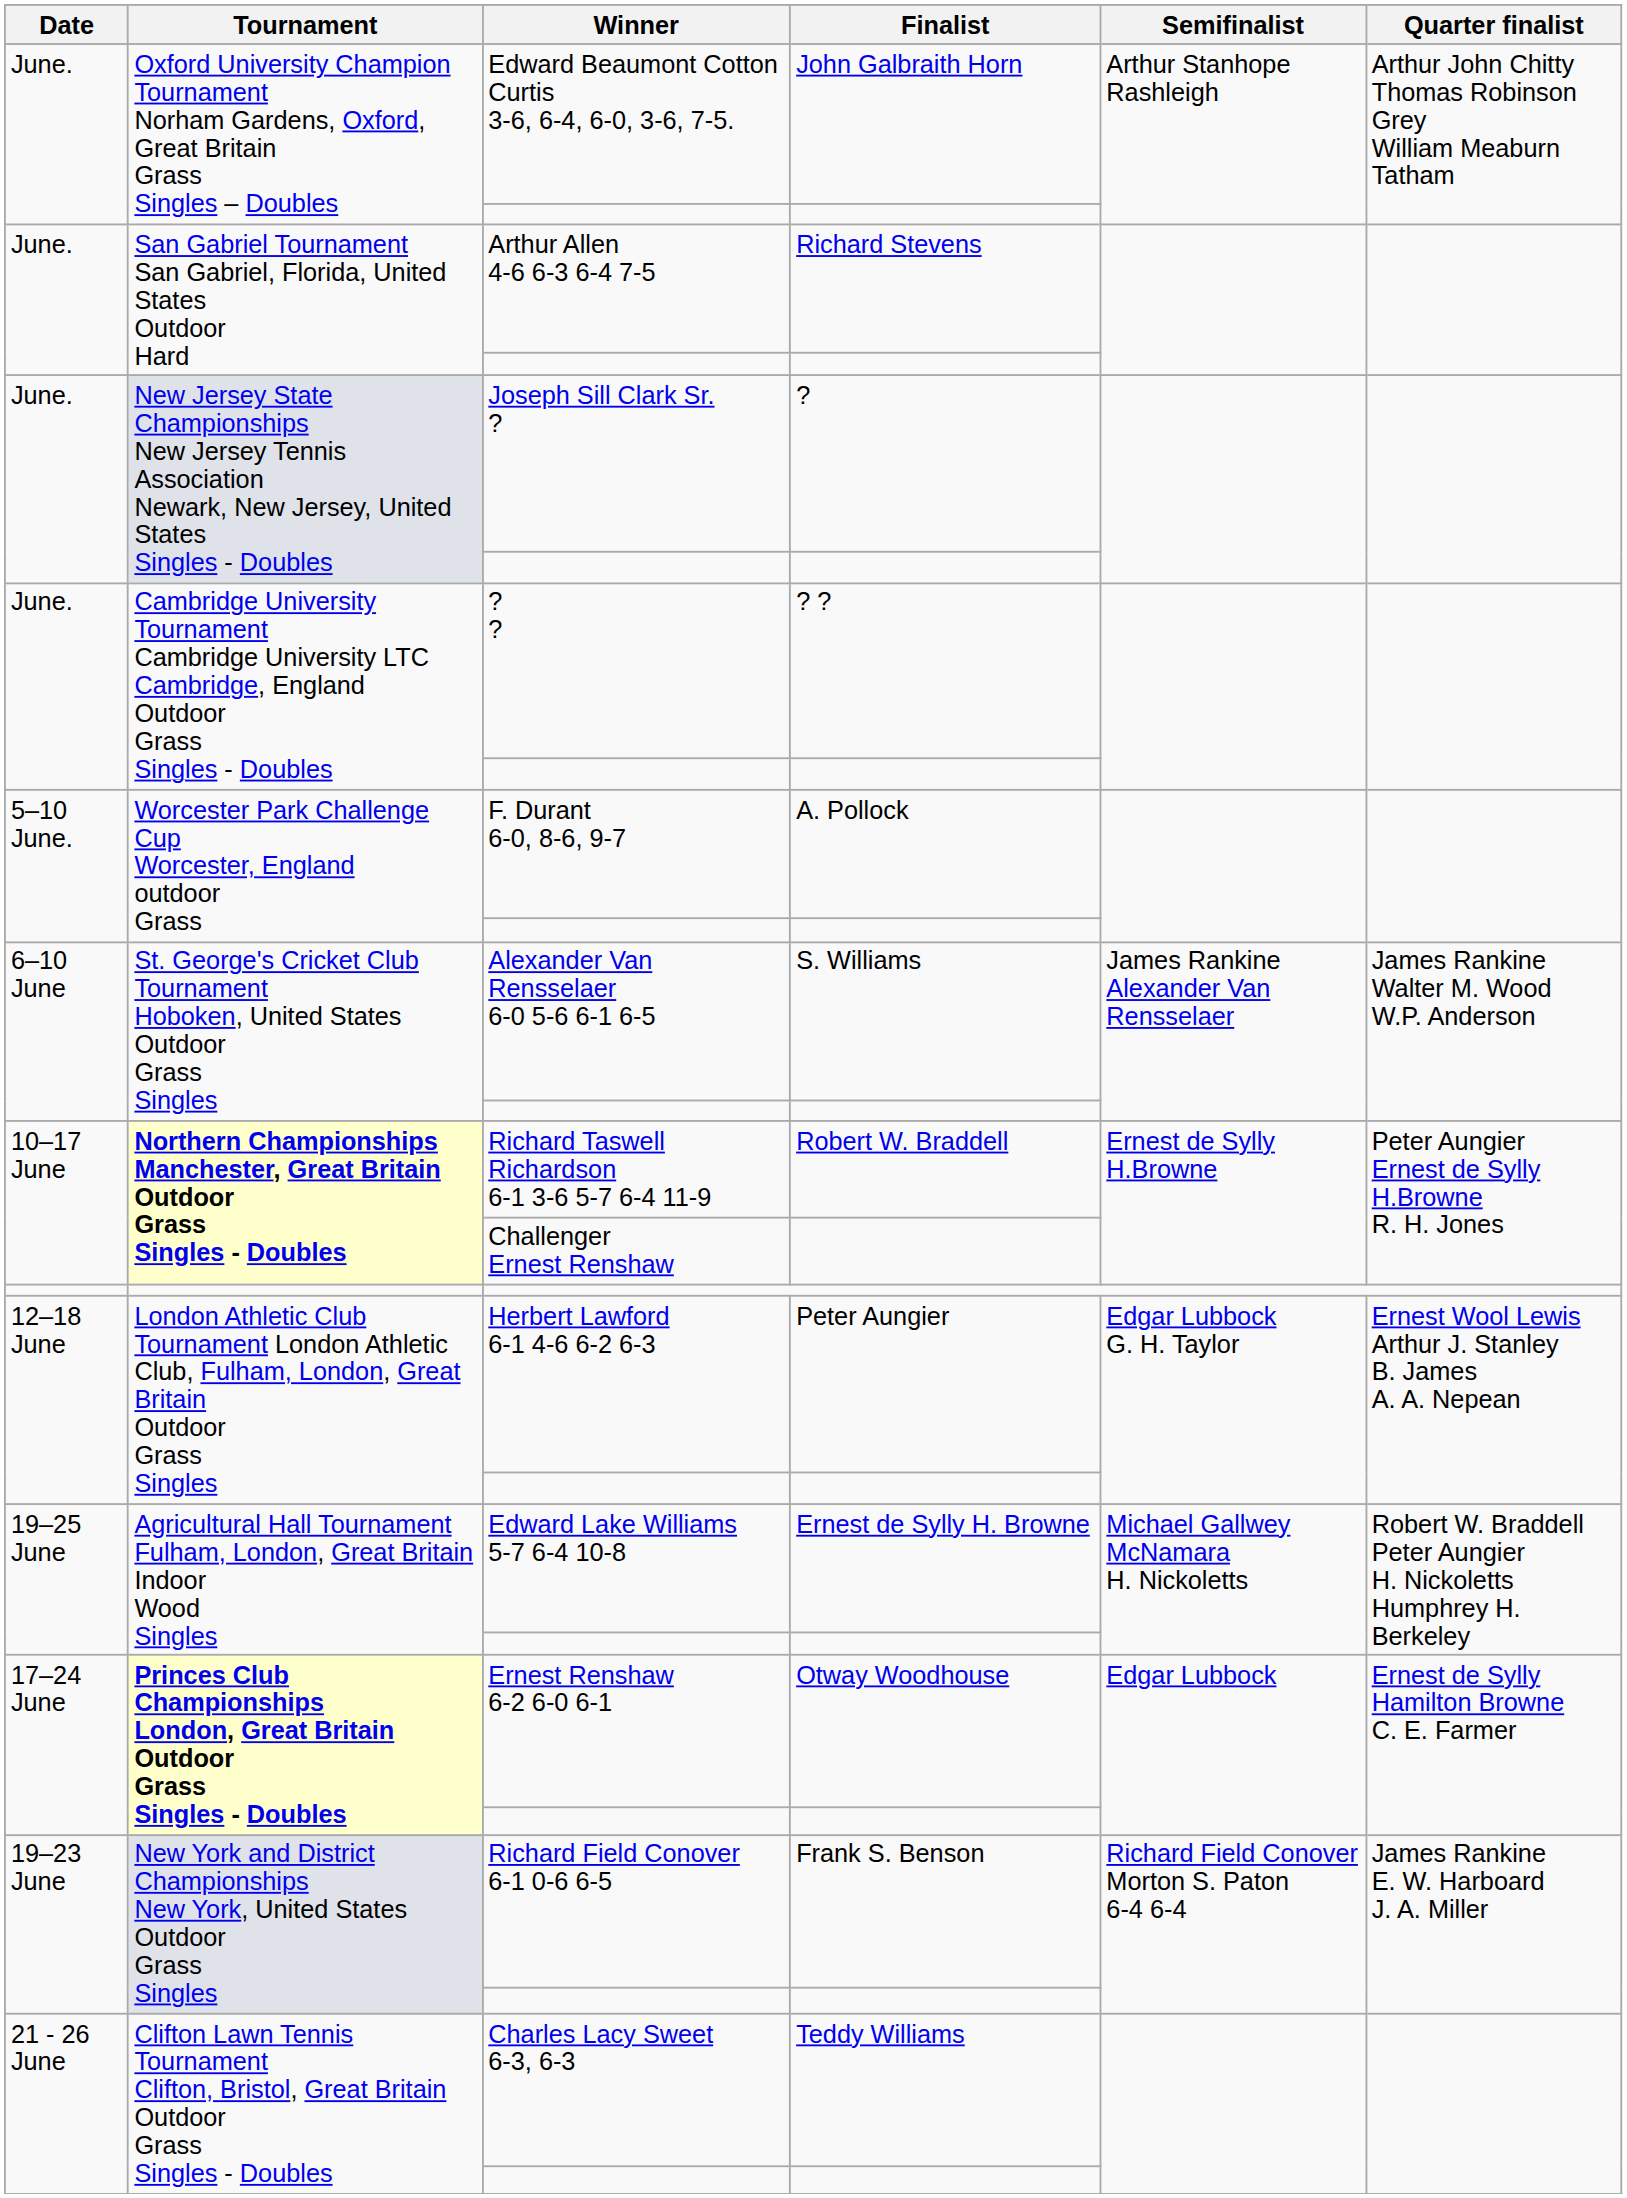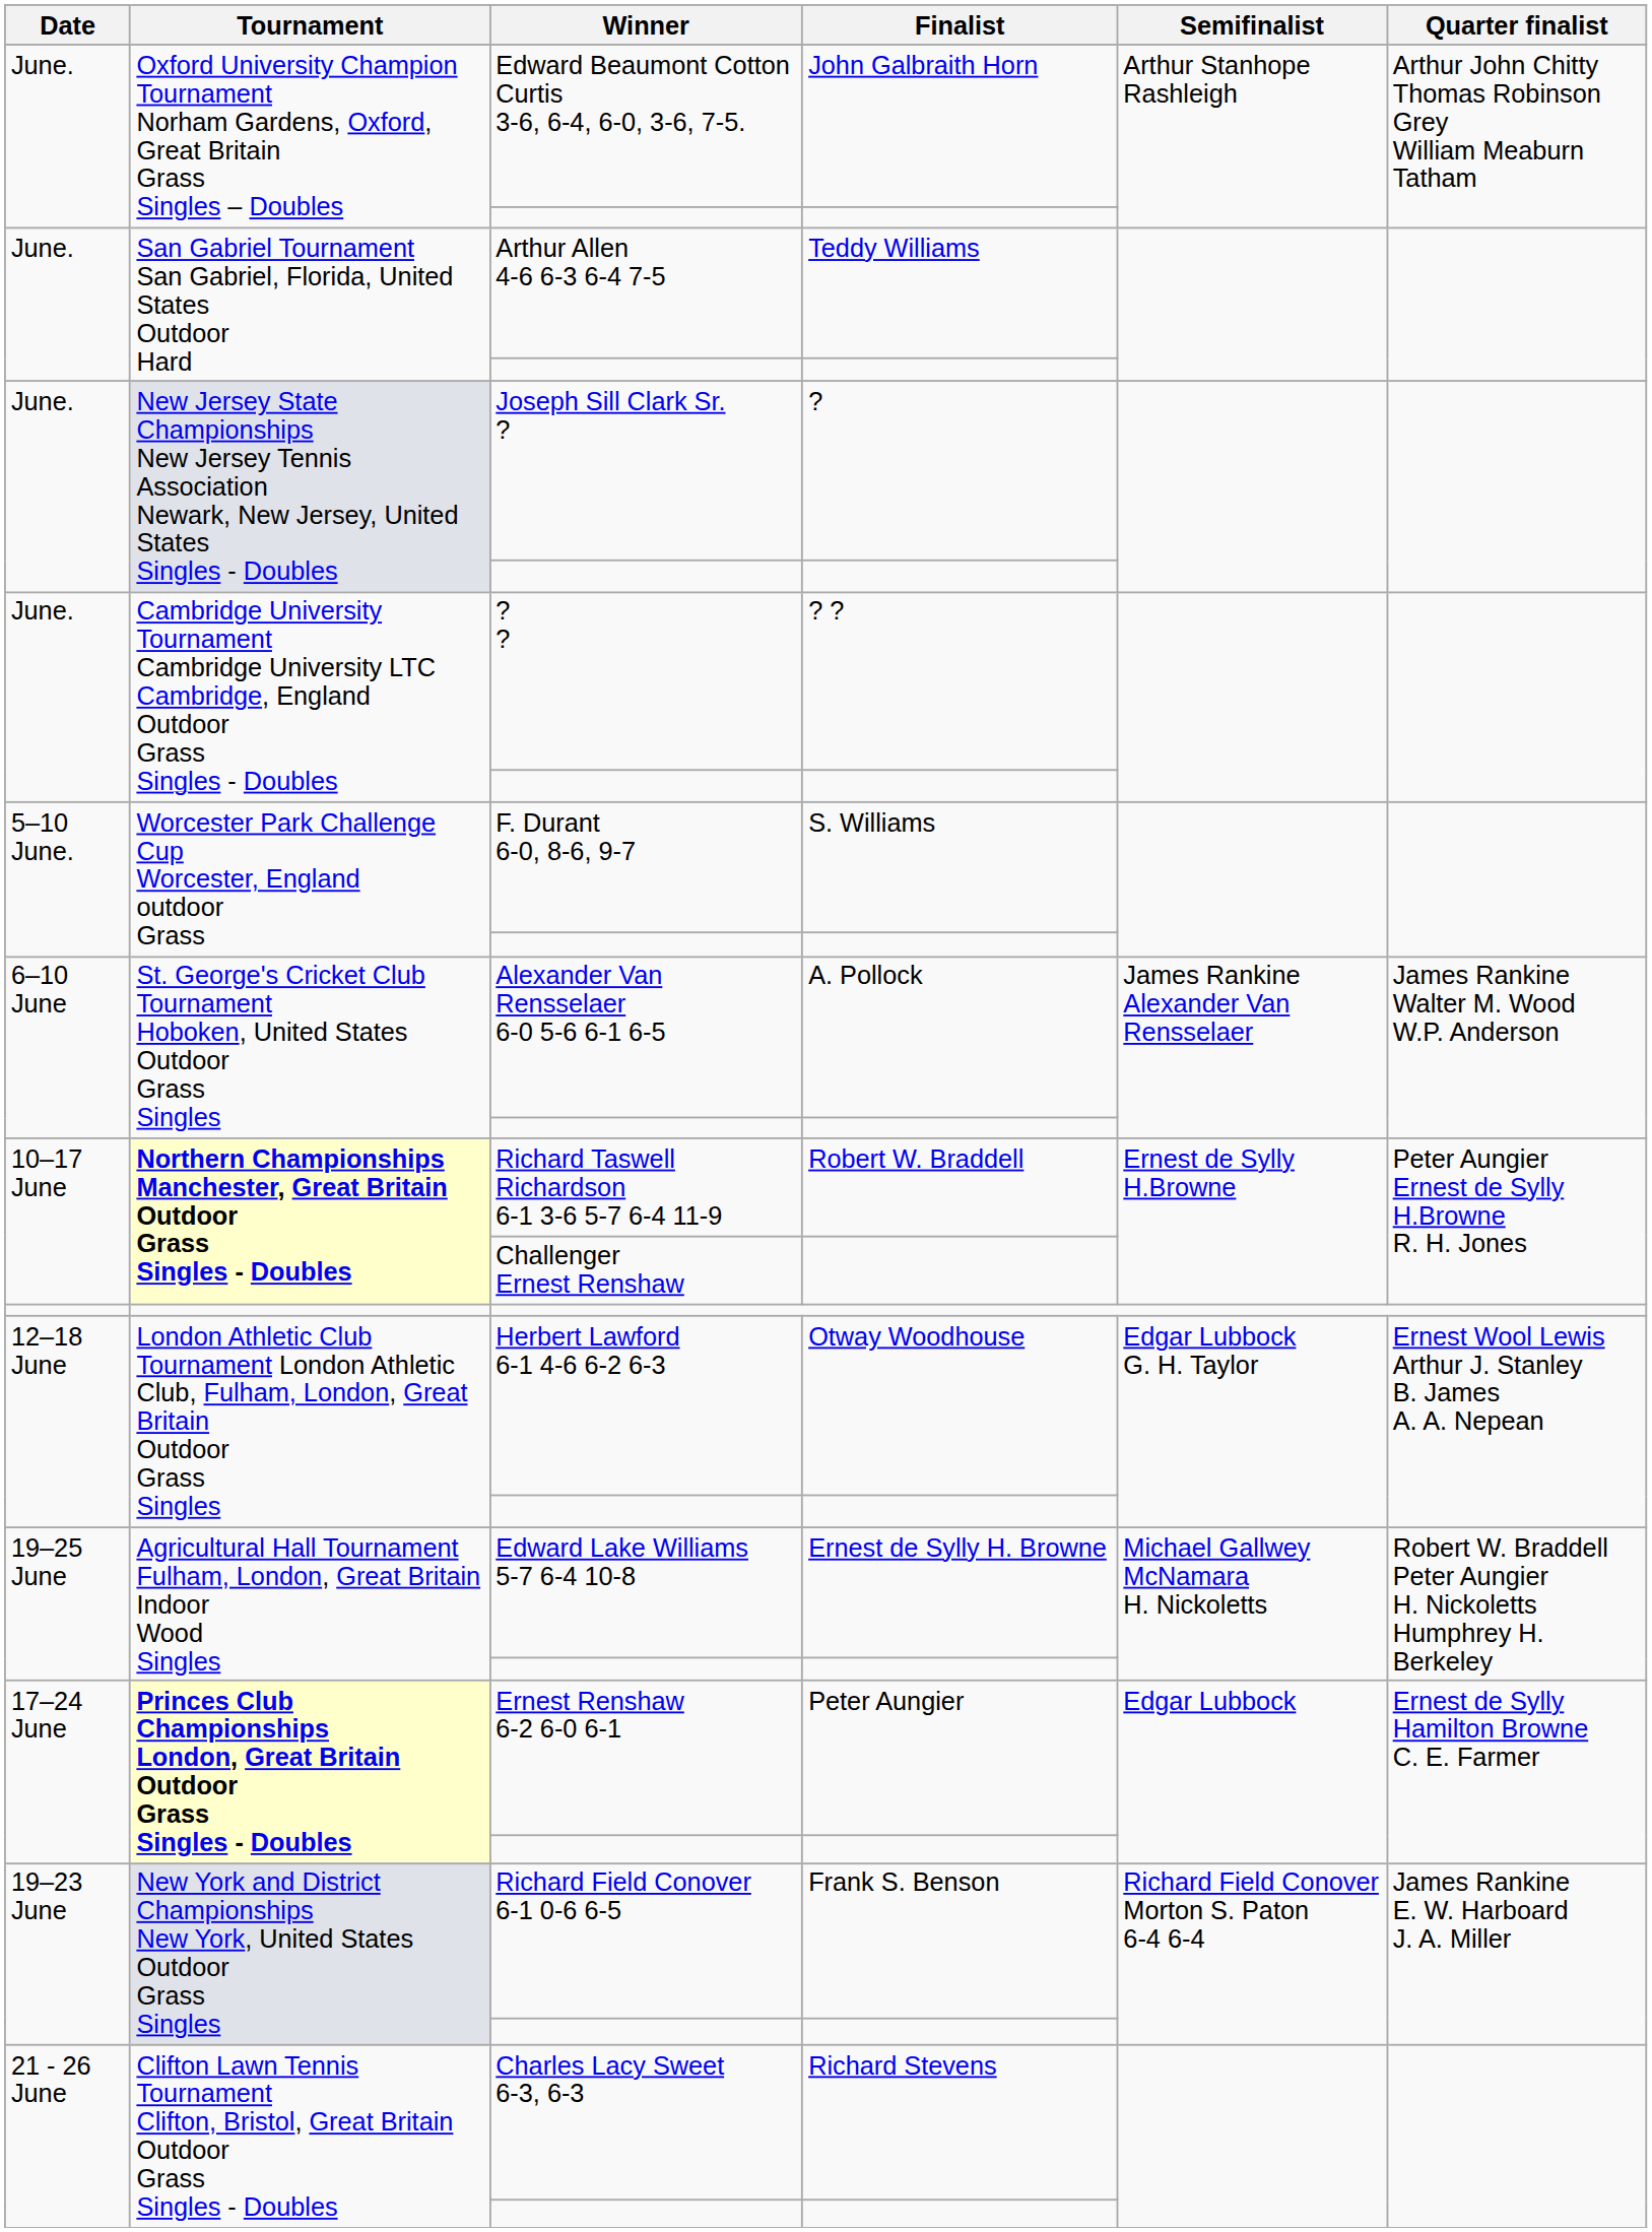Arthur Allen 4-6 6-3 6-4 7-5 | Finalist: Richard Stevens -> Teddy Williams
F. Durant 6-0, 8-6, 9-7 | Finalist: A. Pollock -> S. Williams
Alexander Van Rensselaer 6-0 5-6 6-1 6-5 | Finalist: S. Williams -> A. Pollock
Herbert Lawford 6-1 4-6 6-2 6-3 | Finalist: Peter Aungier -> Otway Woodhouse
Ernest Renshaw 6-2 6-0 6-1 | Finalist: Otway Woodhouse -> Peter Aungier
Charles Lacy Sweet 6-3, 6-3 | Finalist: Teddy Williams -> Richard Stevens
